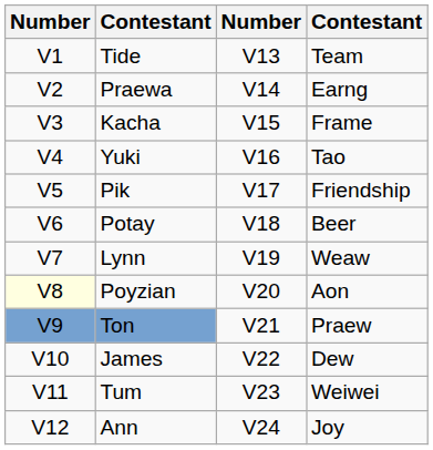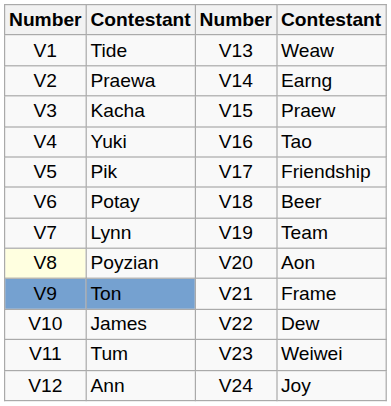Tide | column 4: Team -> Weaw
Kacha | column 4: Frame -> Praew
Lynn | column 4: Weaw -> Team
Ton | column 4: Praew -> Frame
